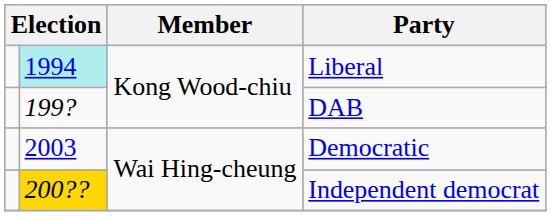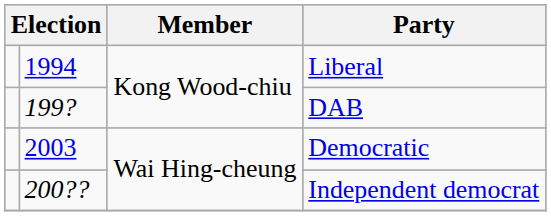Liberal | column 2: paleturquoise background -> no background
Independent democrat | column 2: gold background -> no background
